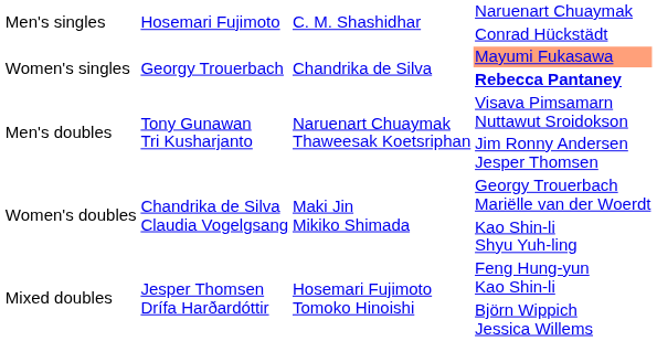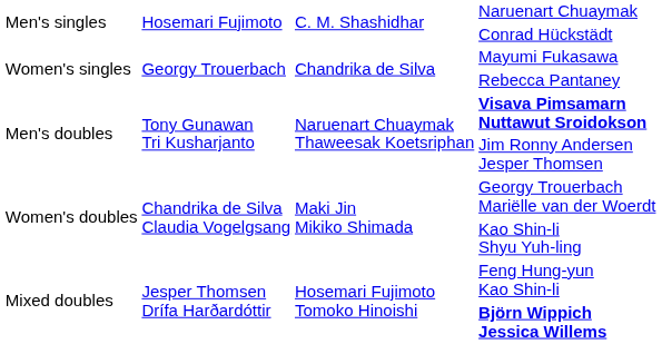Mayumi Fukasawa | column 4: lightsalmon background -> no background
Rebecca Pantaney | column 4: bold -> normal
Visava Pimsamarn Nuttawut Sroidokson | column 4: normal -> bold
Björn Wippich Jessica Willems | column 4: normal -> bold
